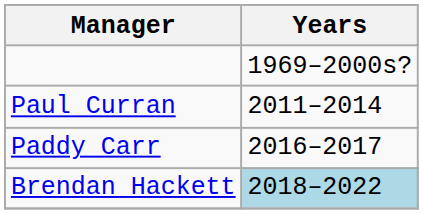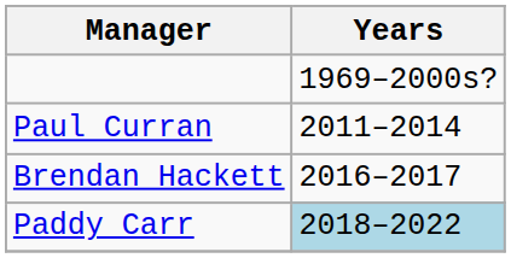row 4 | Manager: Paddy Carr -> Brendan Hackett
row 5 | Manager: Brendan Hackett -> Paddy Carr
